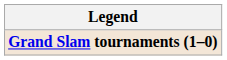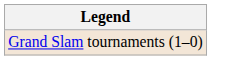row 2 | column 1: bold -> normal
